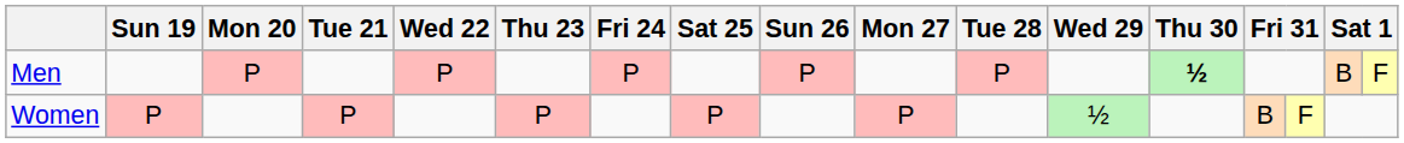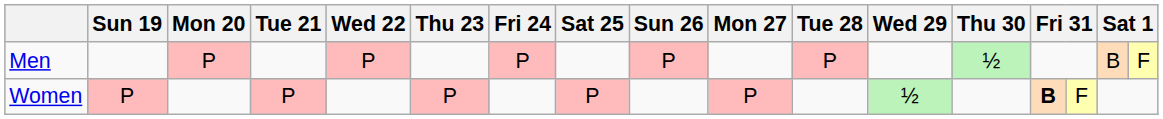Men | Thu 30: bold -> normal
Women | column 14: normal -> bold
